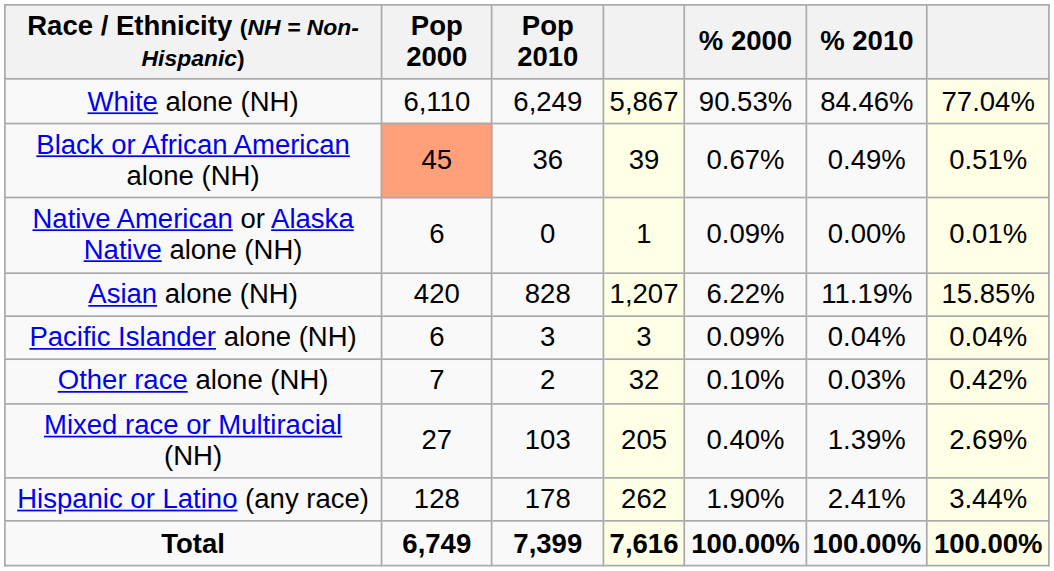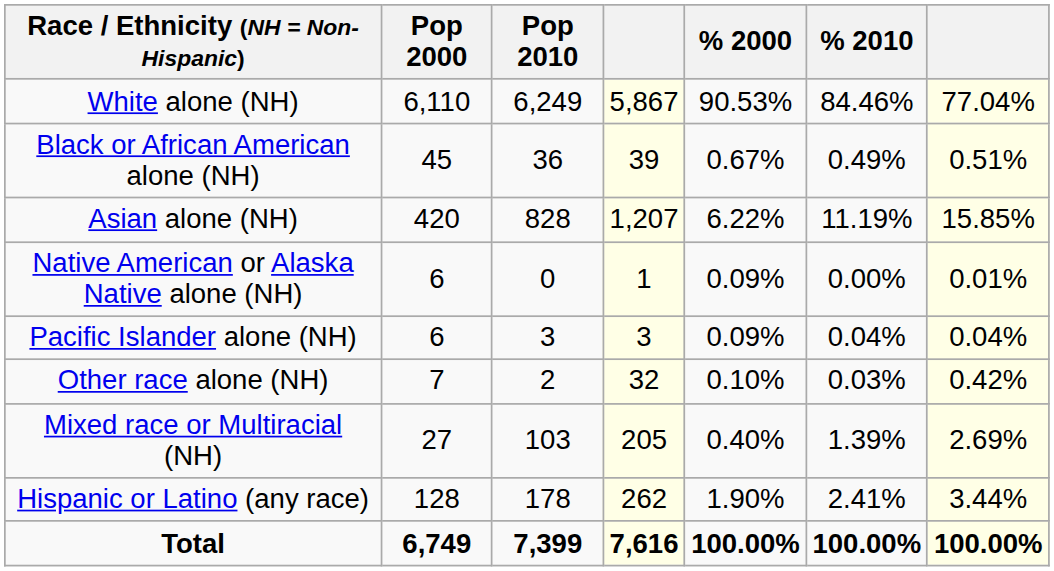Black or African American alone (NH) | Pop 2000: lightsalmon background -> no background
rows swapped: Native American or Alaska Native alone (NH) <-> Asian alone (NH)
